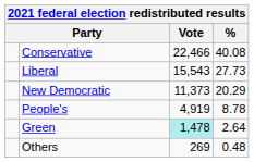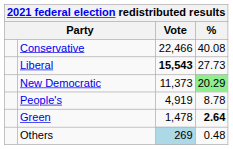Liberal | Vote: normal -> bold
New Democratic | %: no background -> lightgreen background
Green | Vote: paleturquoise background -> no background
Green | %: normal -> bold
Others | Vote: no background -> lightblue background
